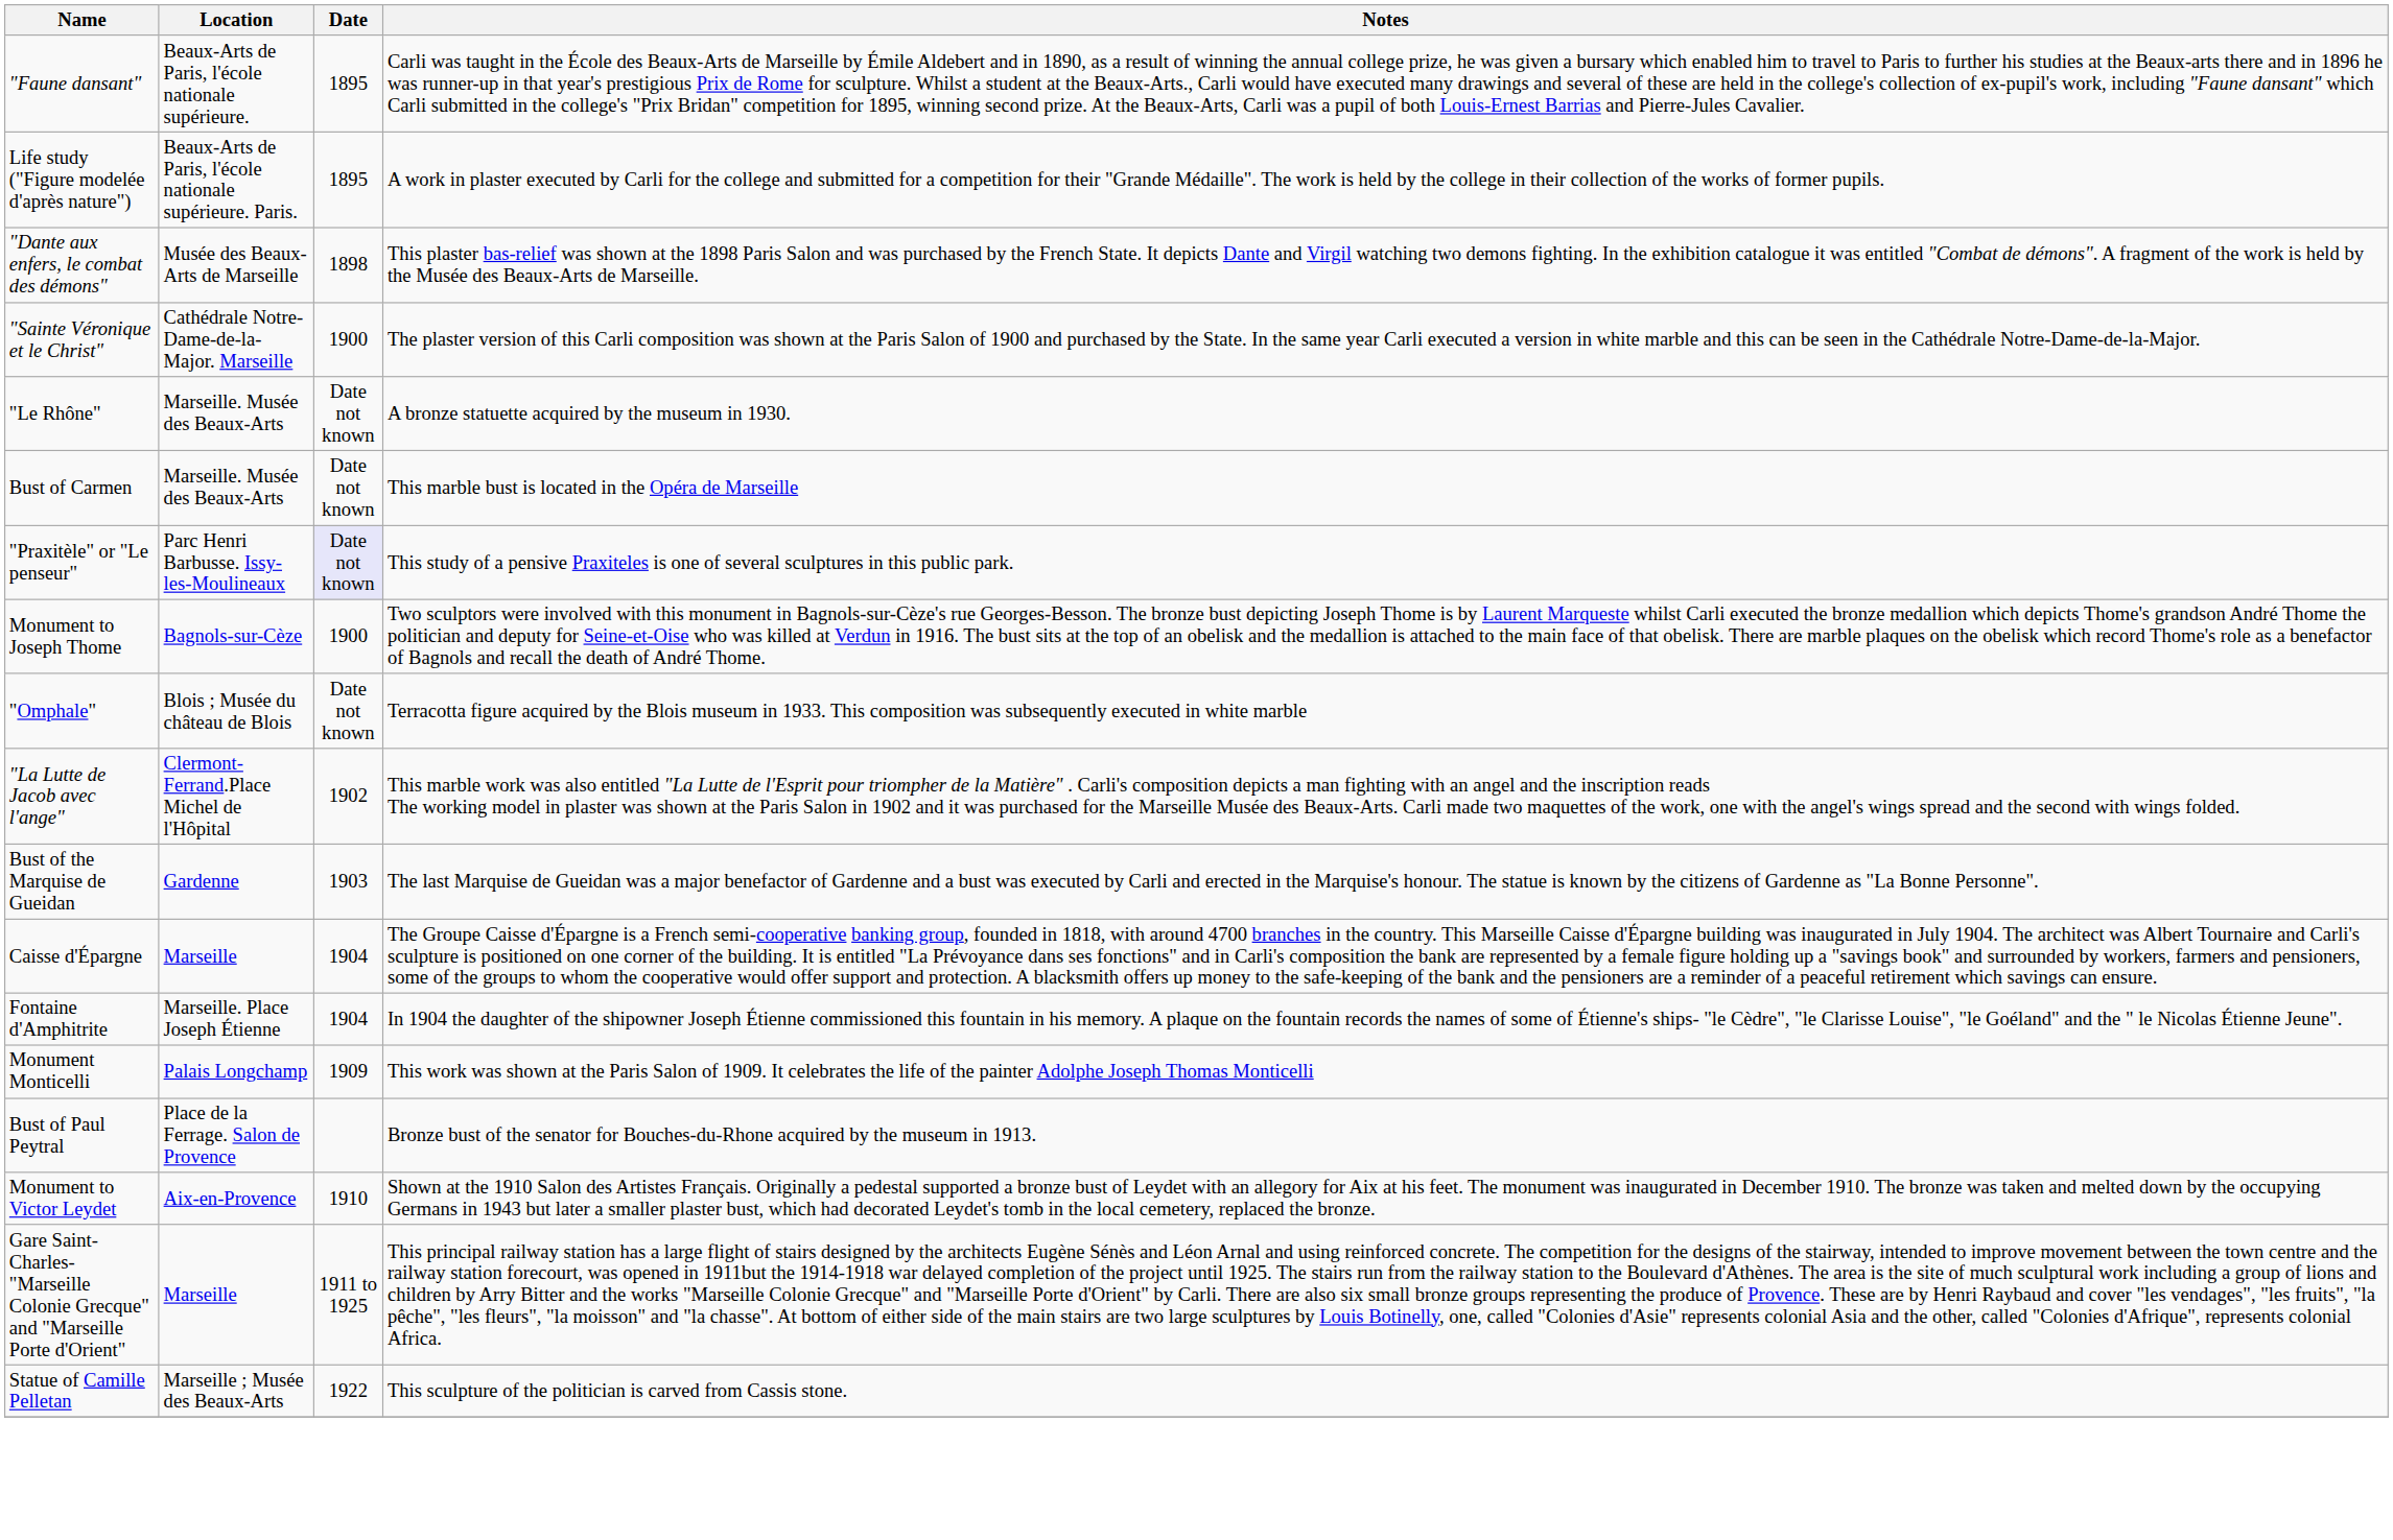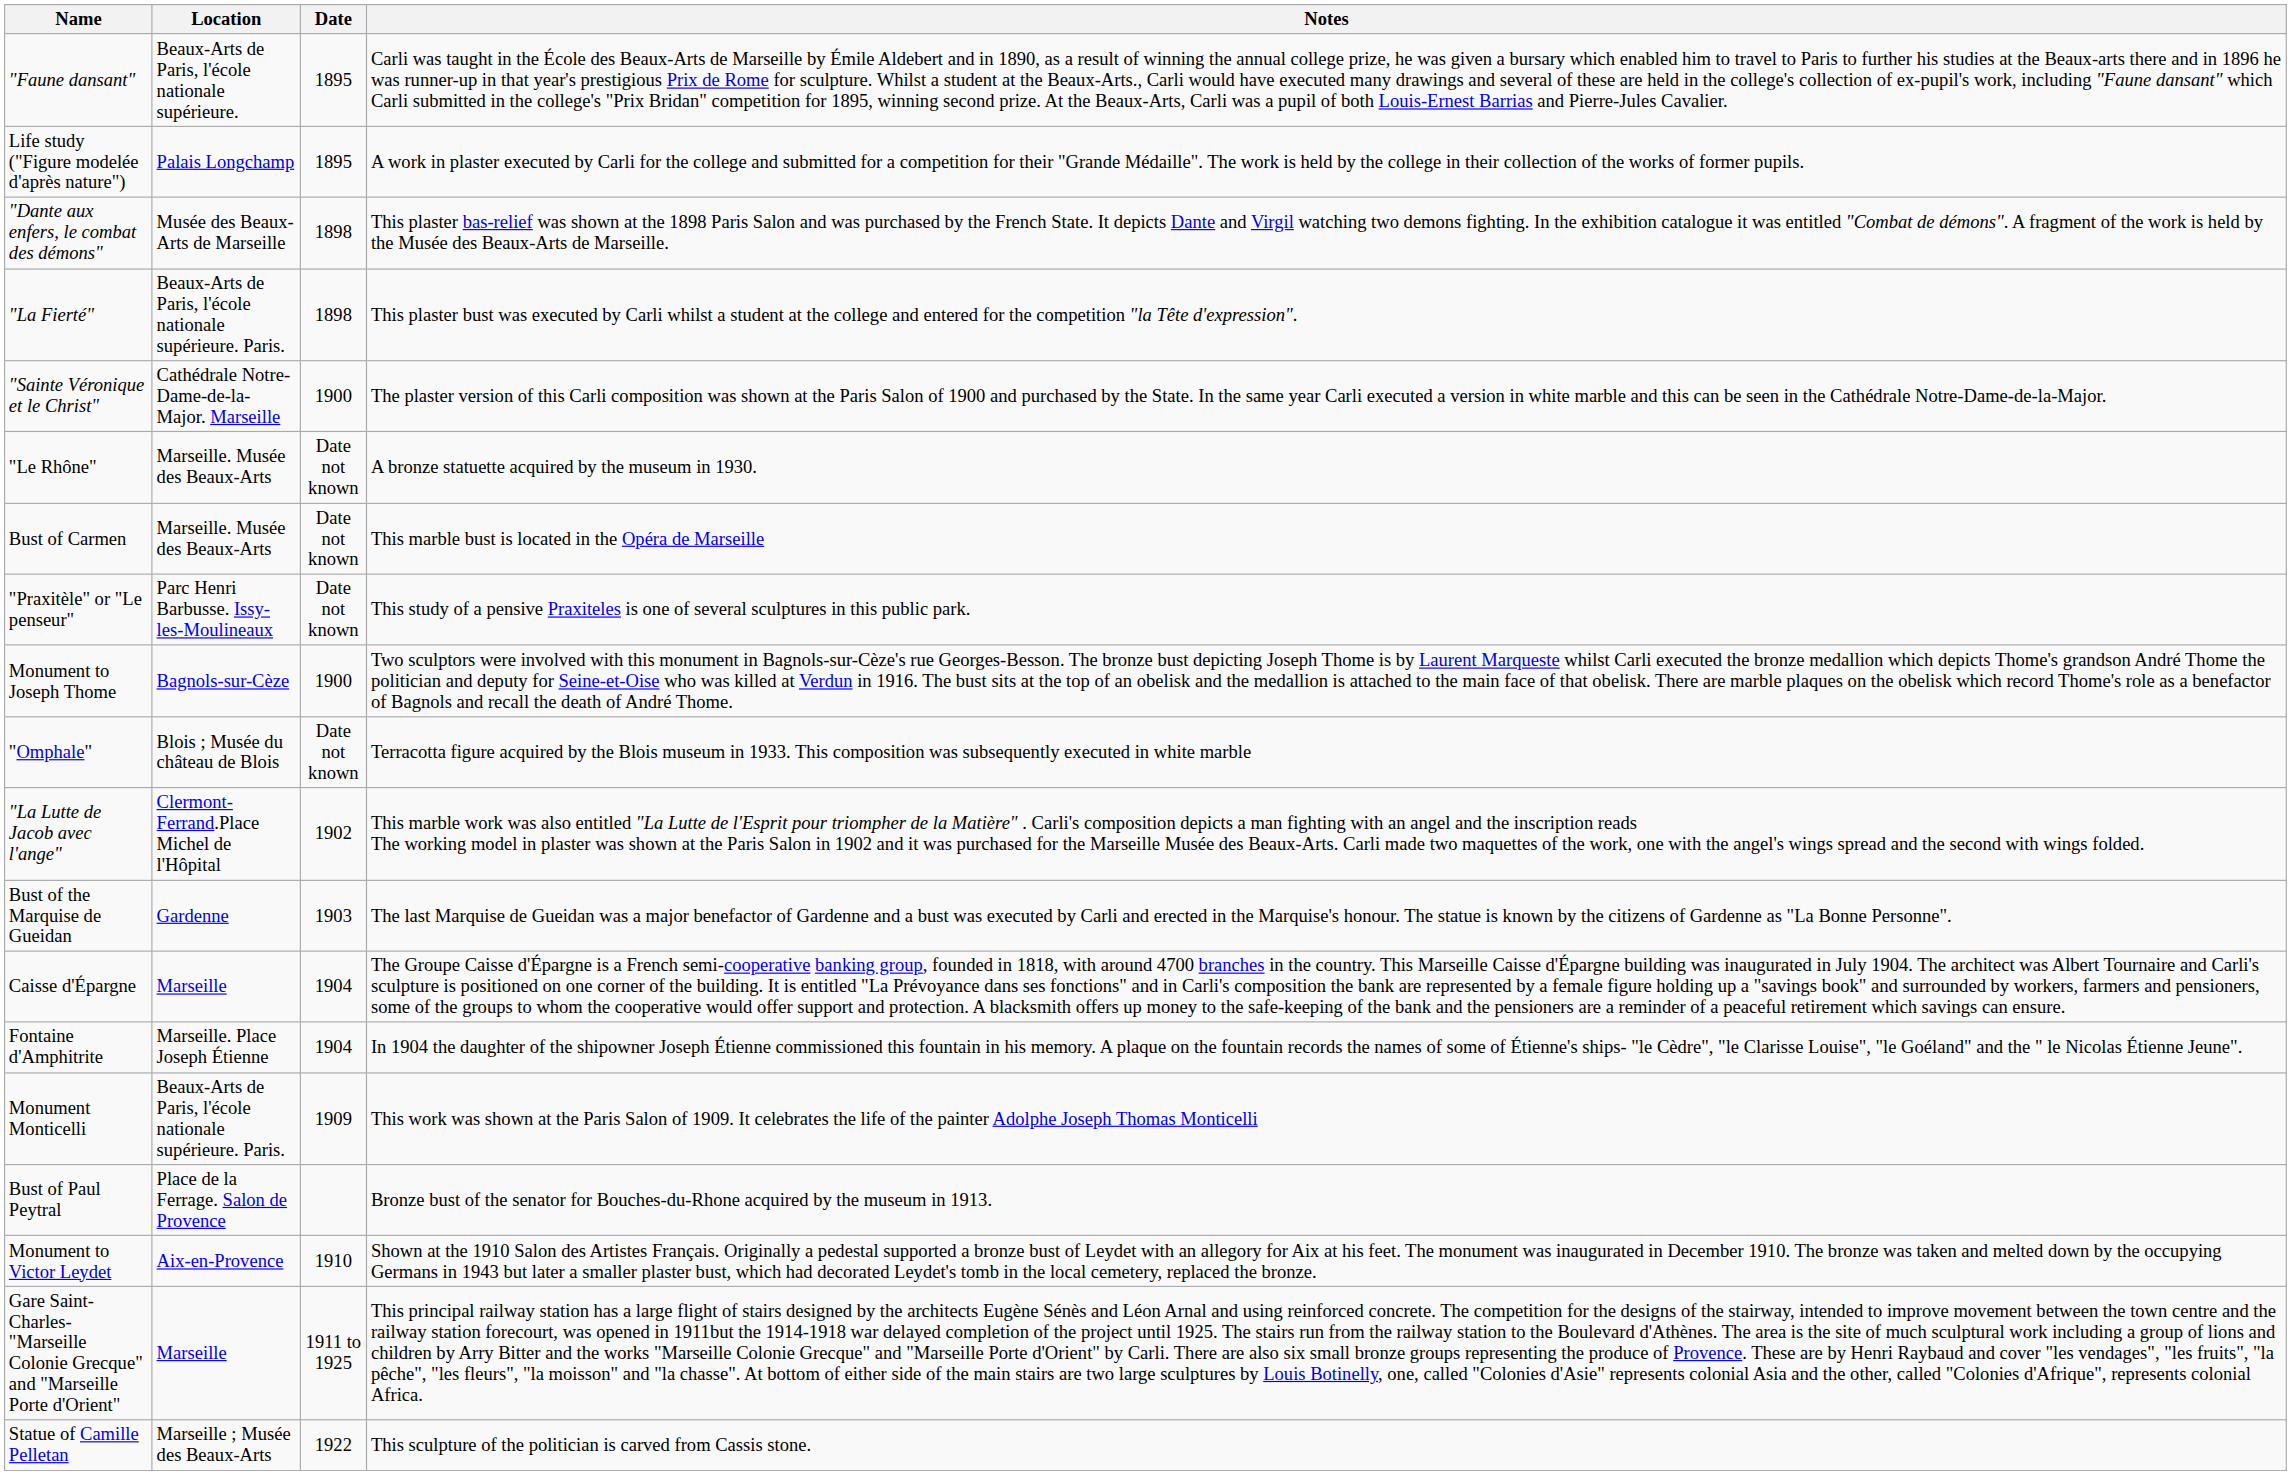Life study ("Figure modelée d'après nature") | Location: Beaux-Arts de Paris, l'école nationale supérieure. Paris. -> Palais Longchamp
+ row: "La Fierté" | Beaux-Arts de Paris, l'école nationale supérieure. Paris. | 1898 | This plaster bust was executed by Carli whilst a student at the college and entered for the competition "la Tête d'expression".
"Praxitèle" or "Le penseur" | Date: lavender background -> no background
Monument Monticelli | Location: Palais Longchamp -> Beaux-Arts de Paris, l'école nationale supérieure. Paris.
